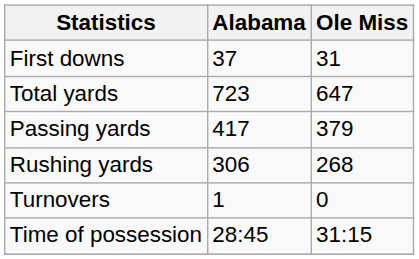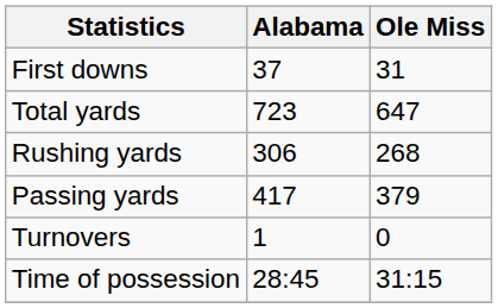rows swapped: Rushing yards <-> Passing yards
